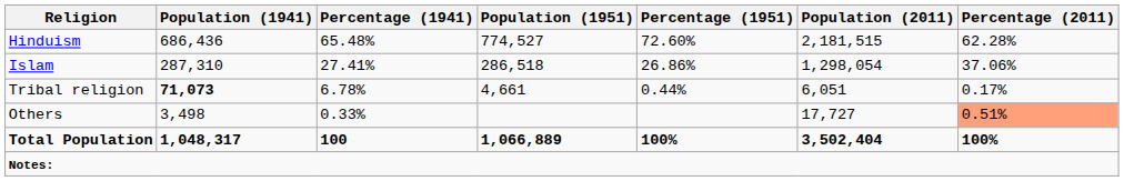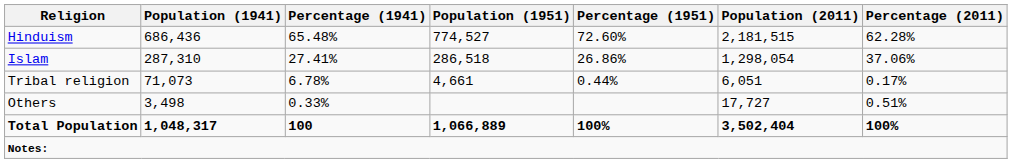Tribal religion | Population (1941): bold -> normal
Others | Percentage (2011): lightsalmon background -> no background
